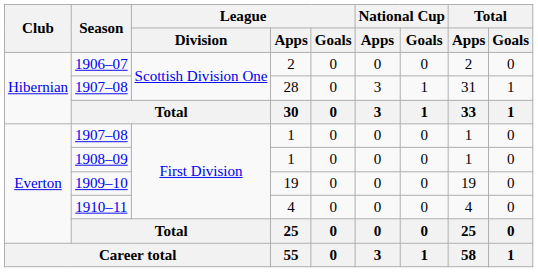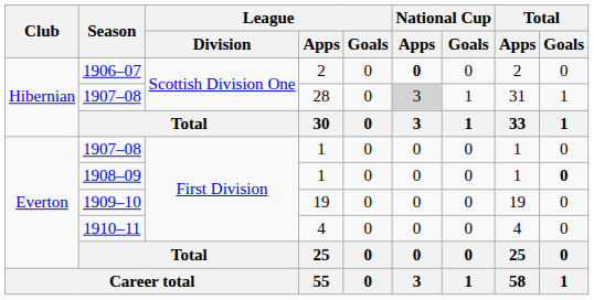1906–07 | National Cup / Apps: normal -> bold
1907–08 / 28 | National Cup / Apps: no background -> lightgrey background
1908–09 | Total / Goals: normal -> bold
